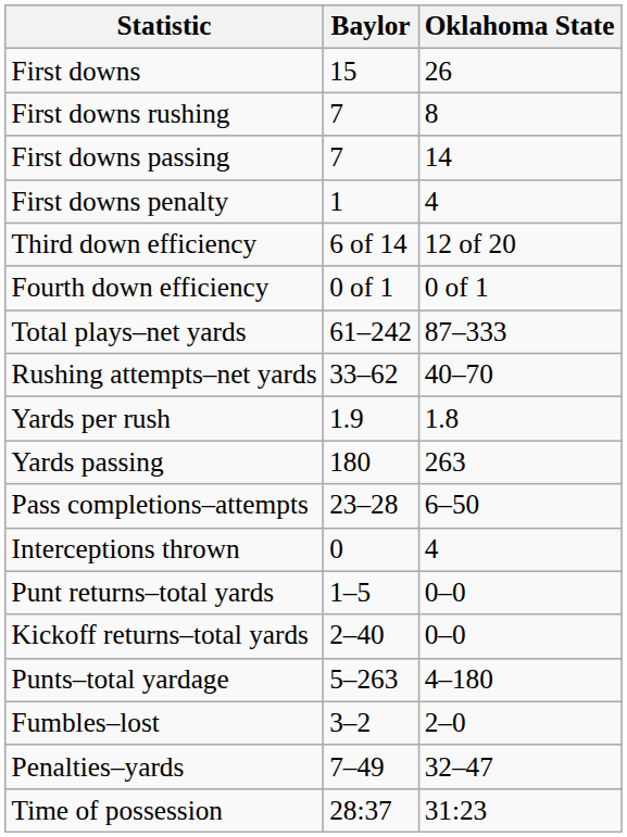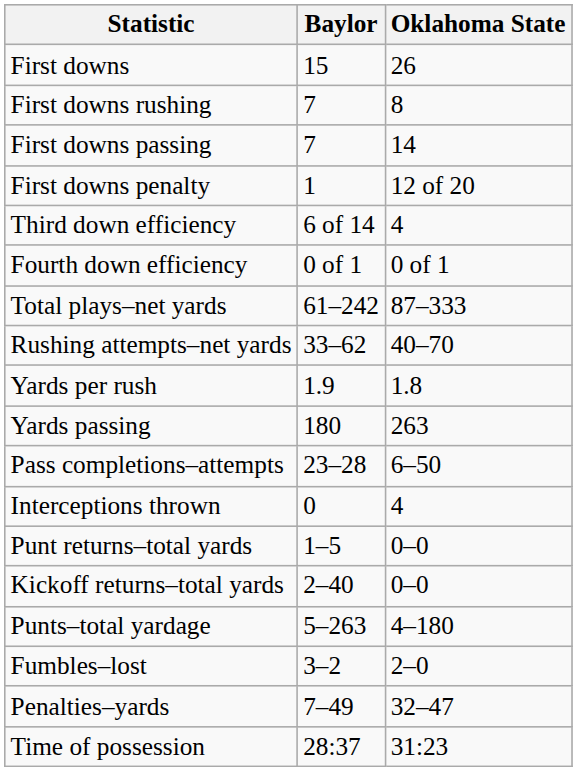First downs penalty | Oklahoma State: 4 -> 12 of 20
Third down efficiency | Oklahoma State: 12 of 20 -> 4
